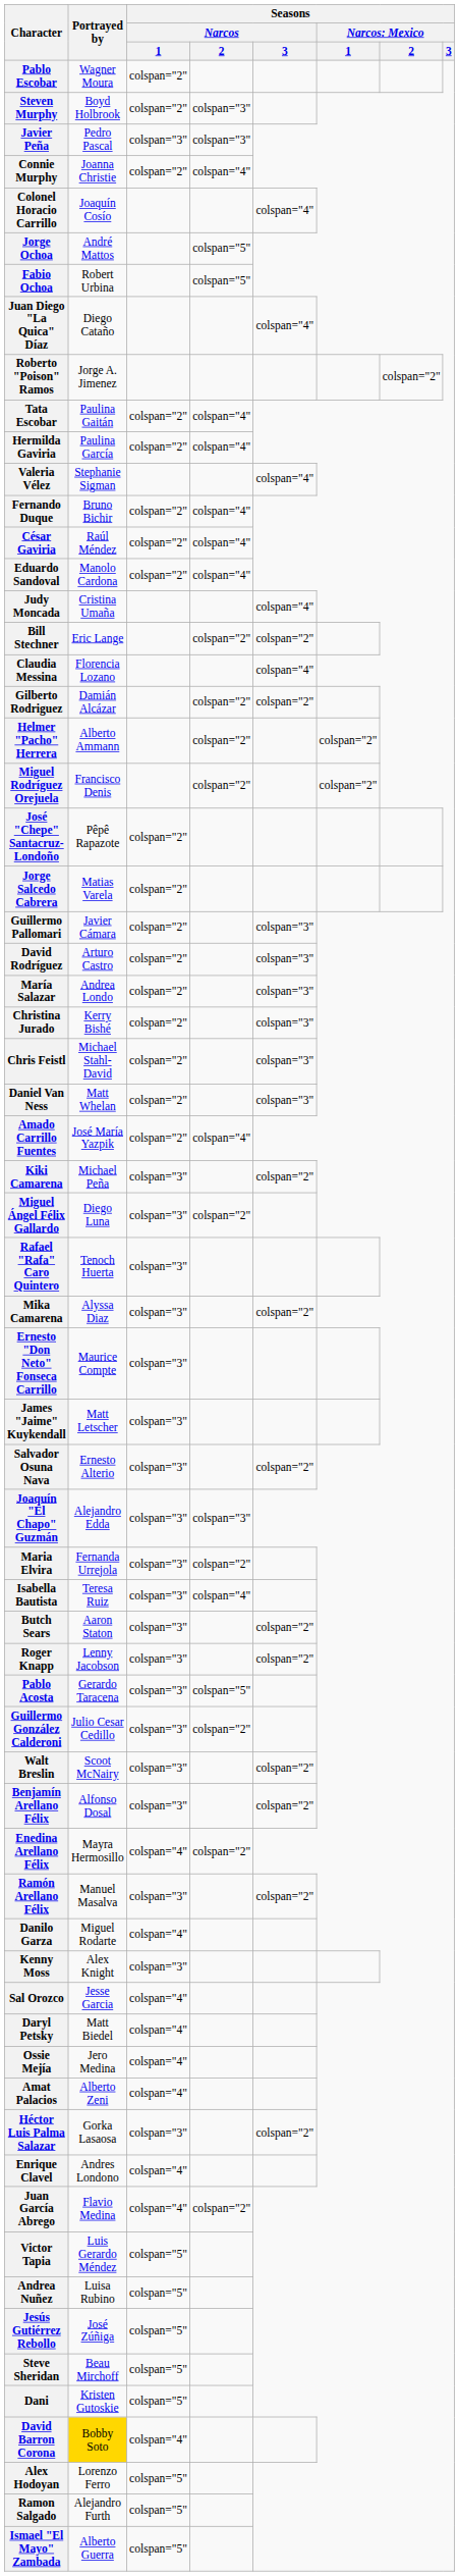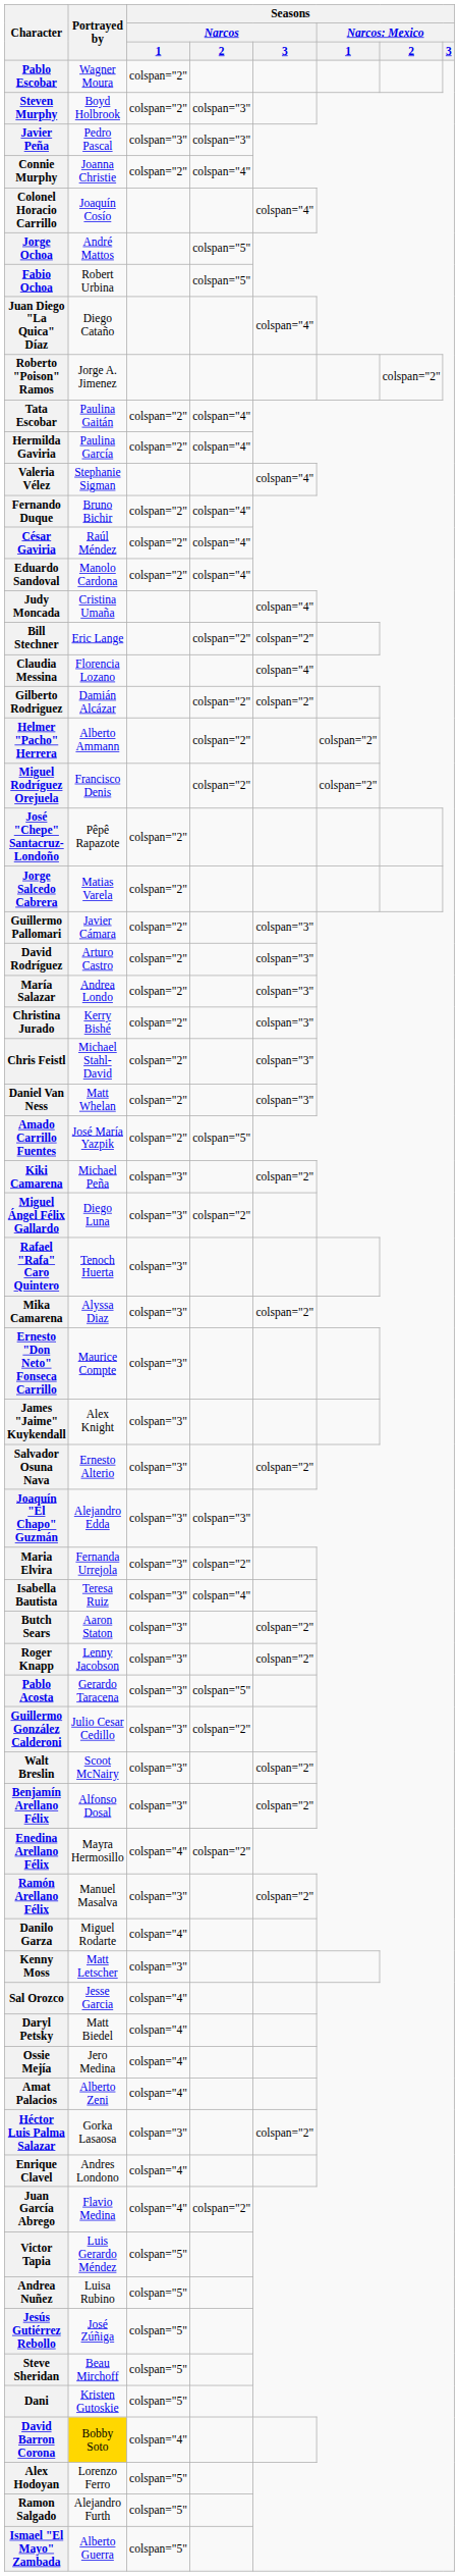Amado Carrillo Fuentes | Seasons / Narcos / 2: colspan="4" -> colspan="5"
James "Jaime" Kuykendall | Portrayed by: Matt Letscher -> Alex Knight
Kenny Moss | Portrayed by: Alex Knight -> Matt Letscher
